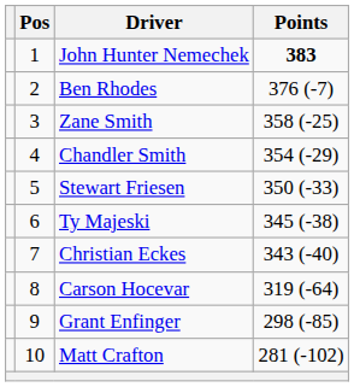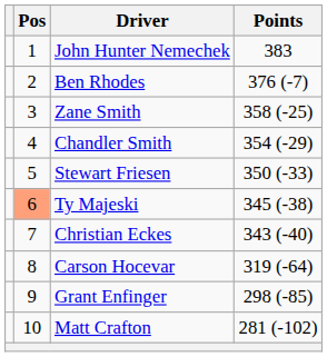John Hunter Nemechek | Points: bold -> normal
Ty Majeski | Pos: no background -> lightsalmon background
